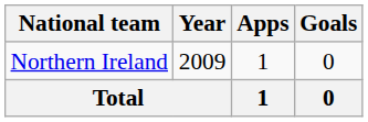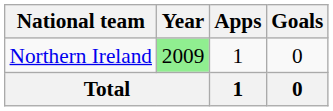Northern Ireland | Year: no background -> lightgreen background
